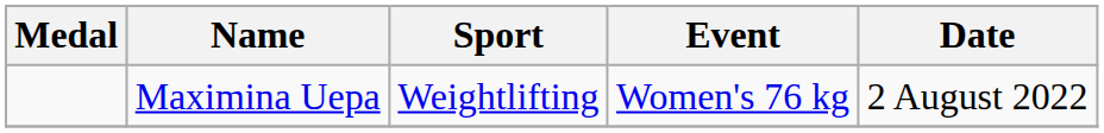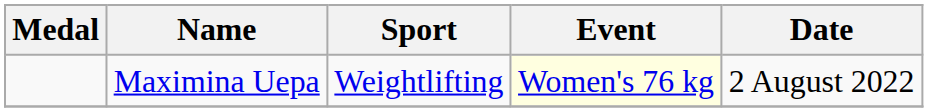Maximina Uepa | Event: no background -> lightyellow background
